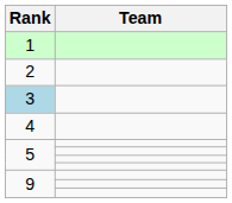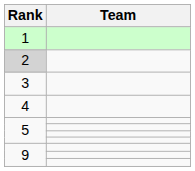row 3 | Rank: no background -> lightgrey background
row 4 | Rank: lightblue background -> no background
